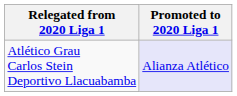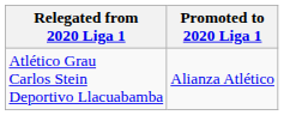Atlético Grau Carlos Stein Deportivo Llacuabamba | Promoted to 2020 Liga 1: lavender background -> no background
